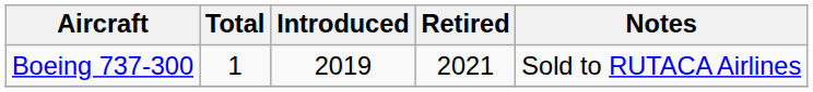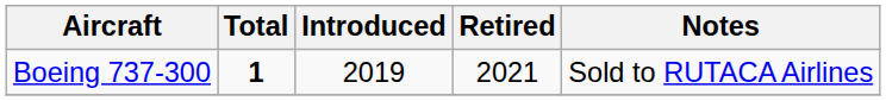Boeing 737-300 | Total: normal -> bold
